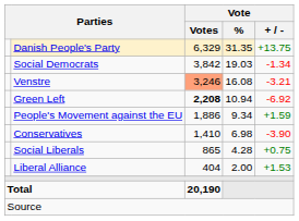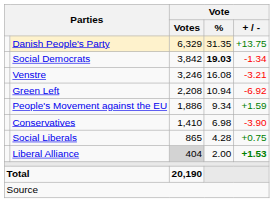Social Democrats | Vote / %: normal -> bold
Venstre | Vote / Votes: lightsalmon background -> no background
Green Left | Vote / Votes: bold -> normal
Liberal Alliance | Vote / Votes: no background -> lightgrey background
Liberal Alliance | Vote / + / -: normal -> bold
